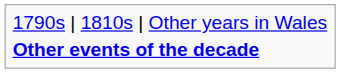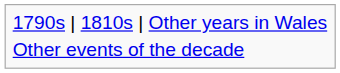row 2 | column 1: bold -> normal
